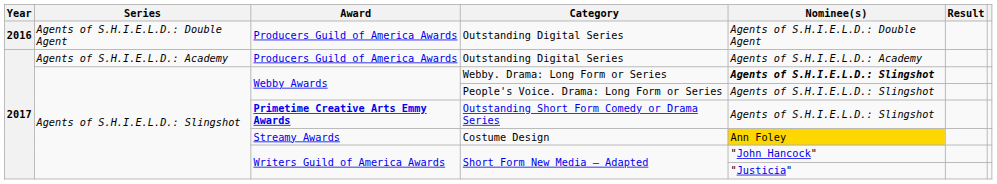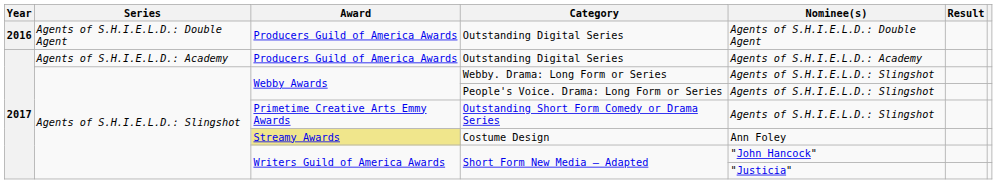Webby. Drama: Long Form or Series | Nominee(s): bold -> normal
Outstanding Short Form Comedy or Drama Series | Award: bold -> normal
Costume Design | Award: no background -> khaki background
Costume Design | Nominee(s): gold background -> no background
